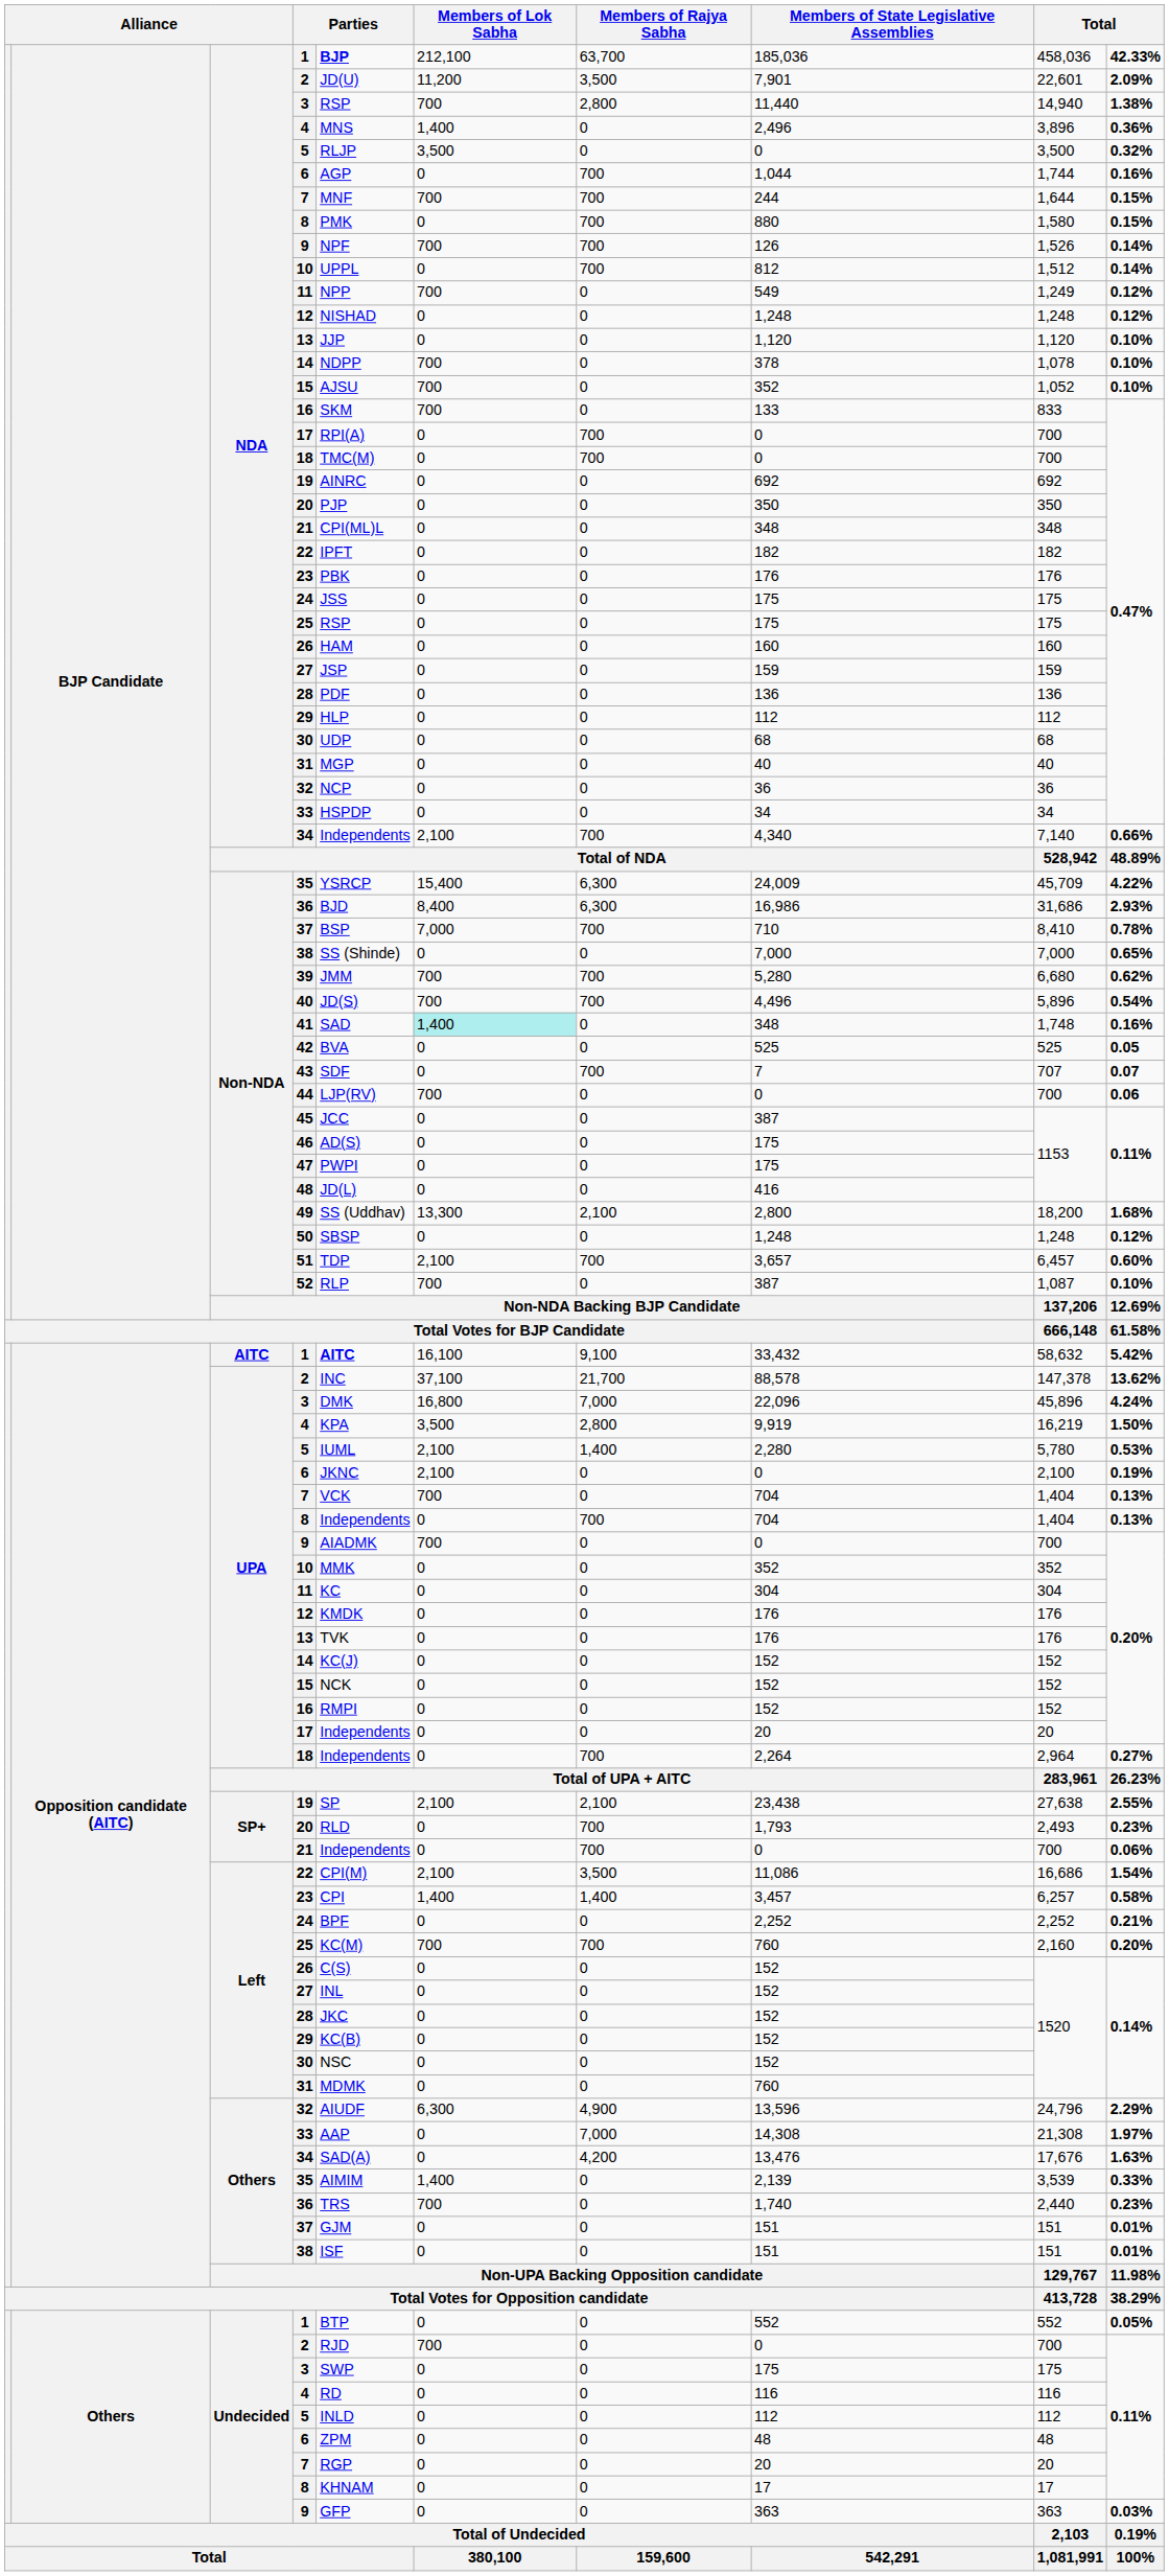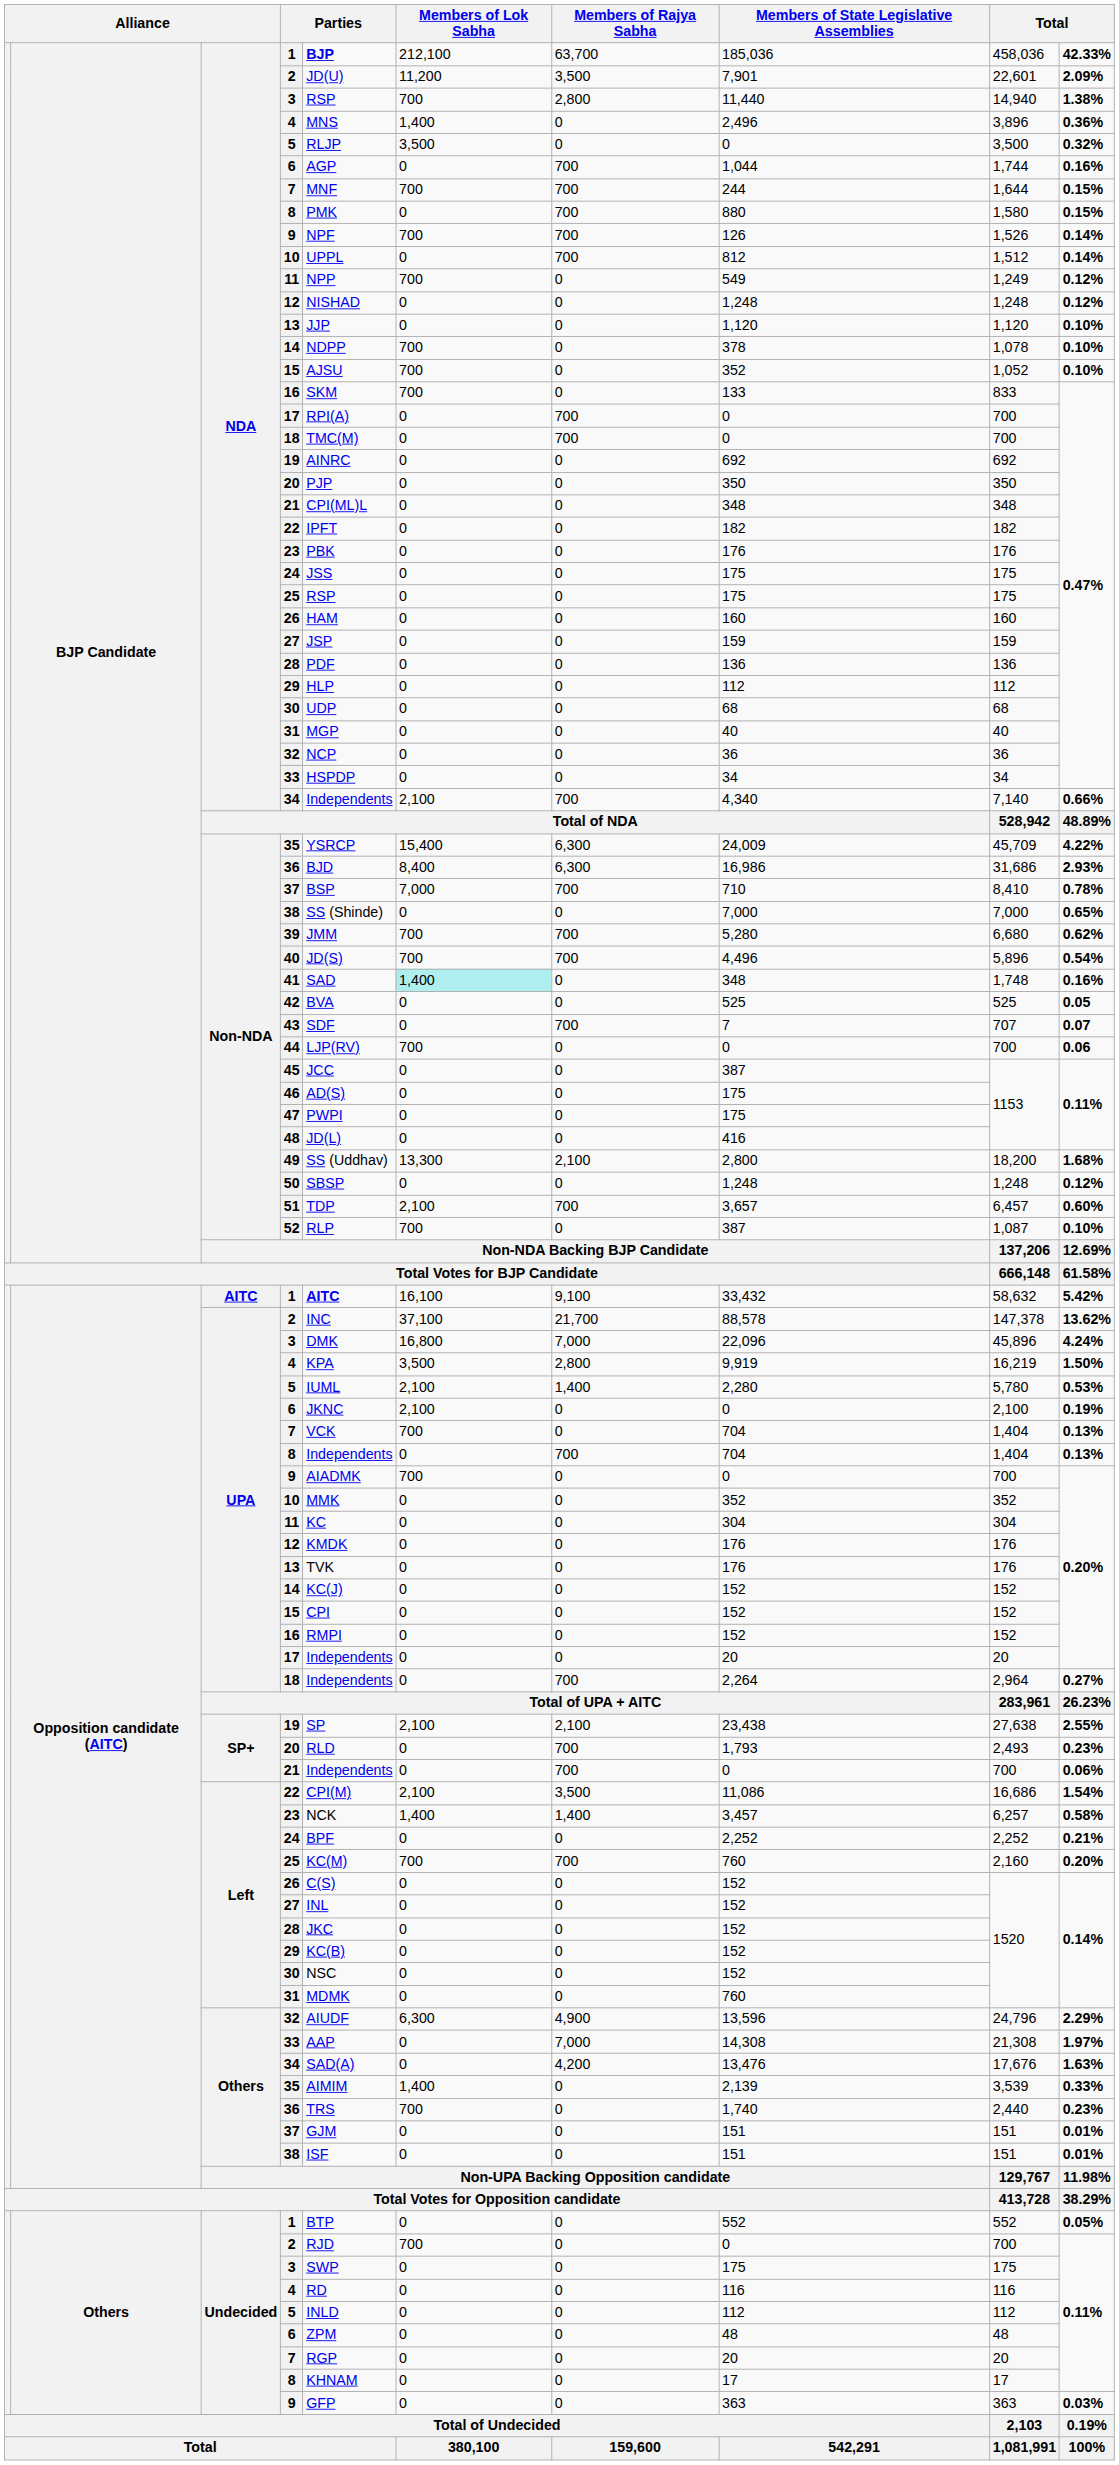UPA / 15 | column 5: NCK -> CPI
Left / 23 | column 5: CPI -> NCK
